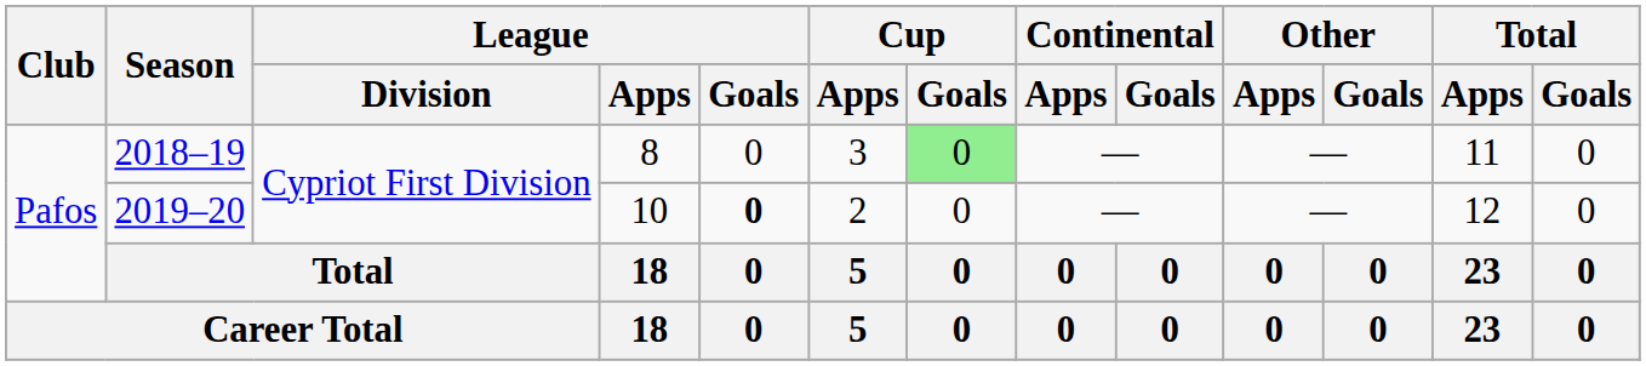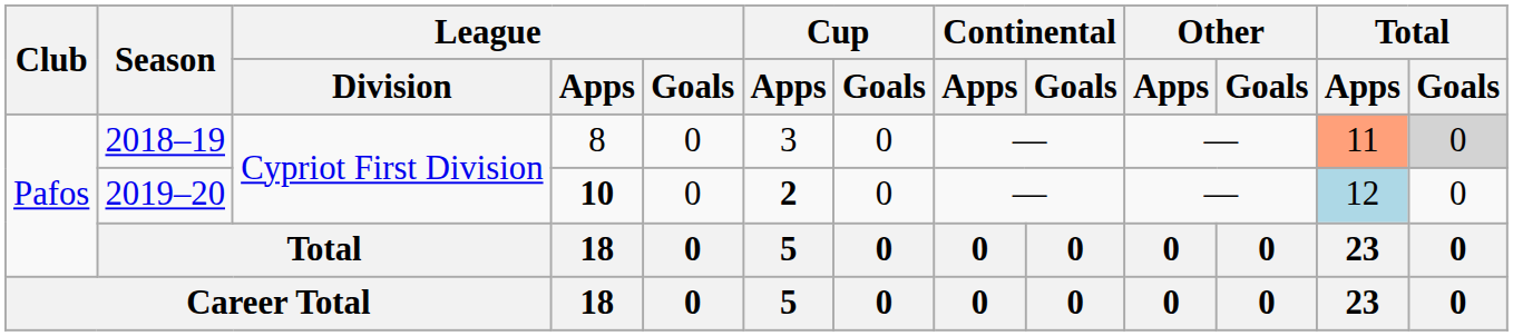2018–19 | Cup / Goals: lightgreen background -> no background
2018–19 | Total / Apps: no background -> lightsalmon background
2018–19 | Total / Goals: no background -> lightgrey background
2019–20 | League / Apps: normal -> bold
2019–20 | League / Goals: bold -> normal
2019–20 | Cup / Apps: normal -> bold
2019–20 | Total / Apps: no background -> lightblue background
